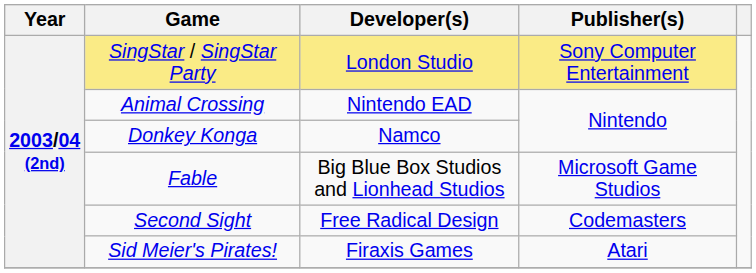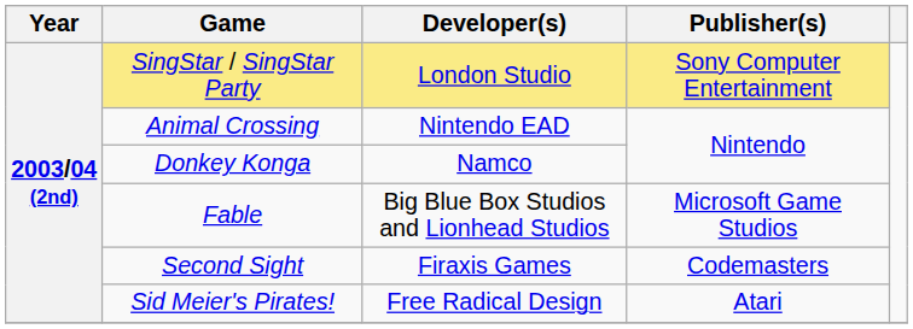Second Sight | Developer(s): Free Radical Design -> Firaxis Games
Sid Meier's Pirates! | Developer(s): Firaxis Games -> Free Radical Design
